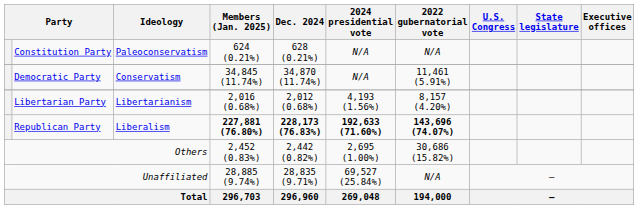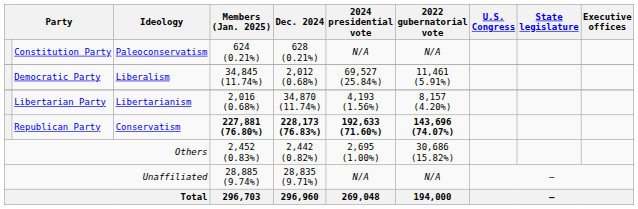Democratic Party | Ideology: Conservatism -> Liberalism
Democratic Party | Dec. 2024: 34,870 (11.74%) -> 2,012 (0.68%)
Democratic Party | 2024 presidential vote: N/A -> 69,527 (25.84%)
Libertarian Party | Dec. 2024: 2,012 (0.68%) -> 34,870 (11.74%)
Republican Party | Ideology: Liberalism -> Conservatism
Unaffiliated | 2024 presidential vote: 69,527 (25.84%) -> N/A
